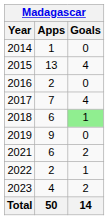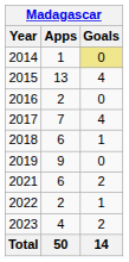2014 | Goals: no background -> khaki background
2018 | Goals: lightgreen background -> no background
